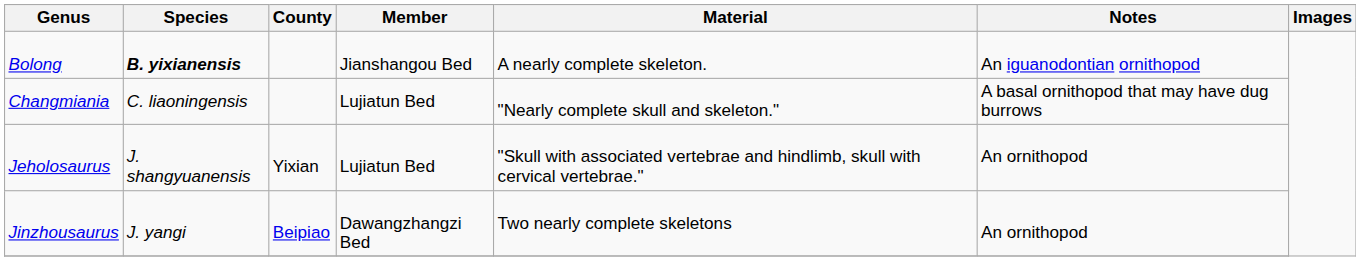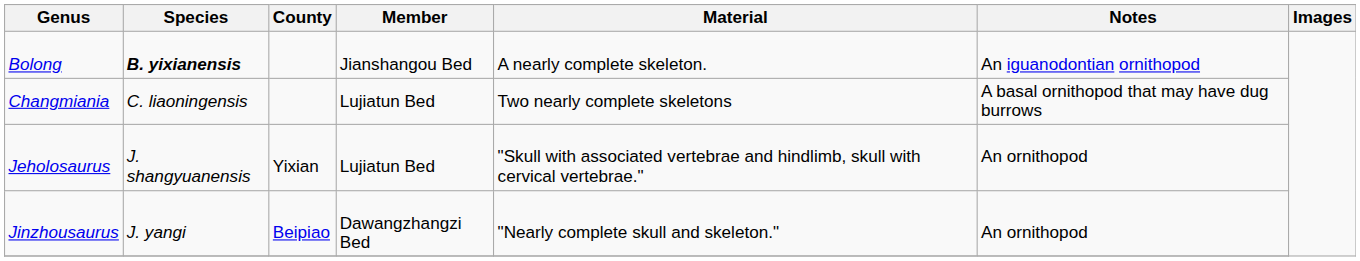Changmiania | Material: "Nearly complete skull and skeleton." -> Two nearly complete skeletons
Jinzhousaurus | Material: Two nearly complete skeletons -> "Nearly complete skull and skeleton."
